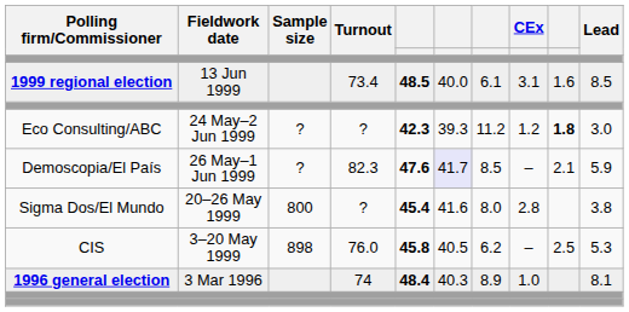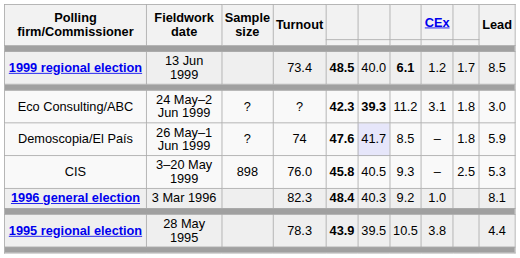1999 regional election | column 7: normal -> bold
1999 regional election | CEx: 3.1 -> 1.2
1999 regional election | column 9: 1.6 -> 1.7
Eco Consulting/ABC | column 6: normal -> bold
Eco Consulting/ABC | CEx: 1.2 -> 3.1
Eco Consulting/ABC | column 9: bold -> normal
Demoscopia/El País | Turnout: 82.3 -> 74
Demoscopia/El País | column 9: 2.1 -> 1.8
- row: Sigma Dos/El Mundo | 20–26 May 1999 | 800 | ? | 45.4 | 41.6 | 8.0 | 2.8 | 3.8
CIS | column 7: 6.2 -> 9.3
1996 general election | Turnout: 74 -> 82.3
1996 general election | column 7: 8.9 -> 9.2
+ row: 1995 regional election | 28 May 1995 | 78.3 | 43.9 | 39.5 | 10.5 | 3.8 | 4.4
